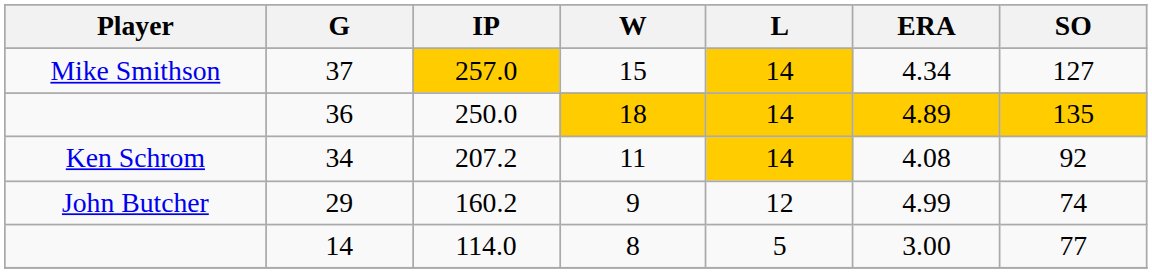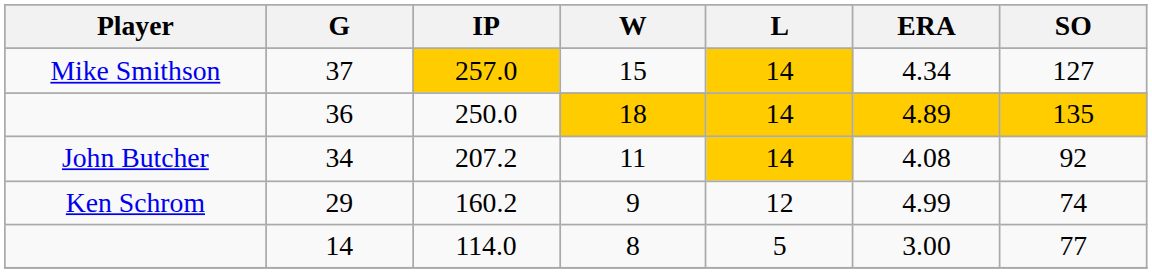34 | Player: Ken Schrom -> John Butcher
29 | Player: John Butcher -> Ken Schrom
